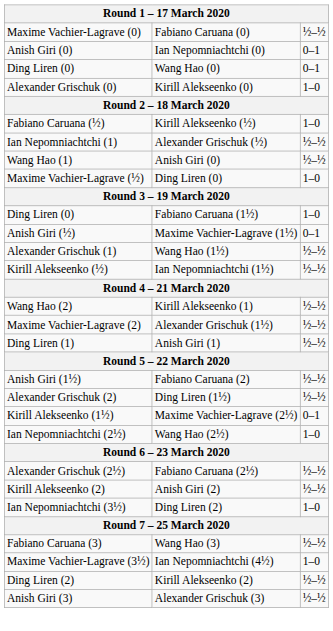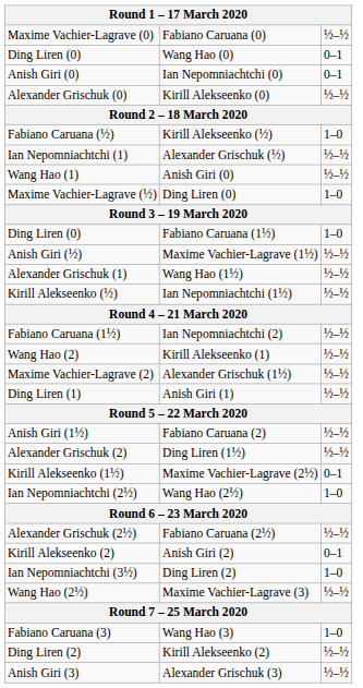rows swapped: Wang Hao (0) <-> Ian Nepomniachtchi (0)
Kirill Alekseenko (0) | column 3: 1–0 -> ½–½
Maxime Vachier-Lagrave (1½) | column 3: 0–1 -> ½–½
+ row: Fabiano Caruana (1½) | Ian Nepomniachtchi (2) | ½–½
Anish Giri (2) | column 3: ½–½ -> 0–1
+ row: Wang Hao (2½) | Maxime Vachier-Lagrave (3) | ½–½
Wang Hao (3) | column 3: ½–½ -> 1–0
- row: Maxime Vachier-Lagrave (3½) | Ian Nepomniachtchi (4½) | 1–0
